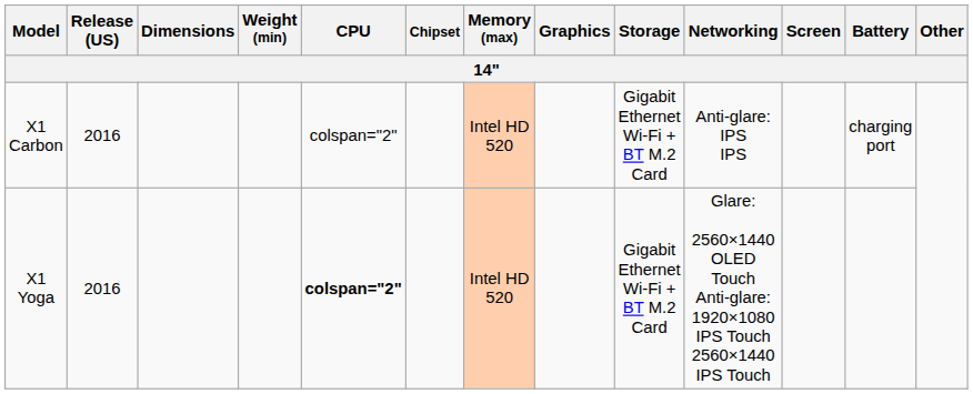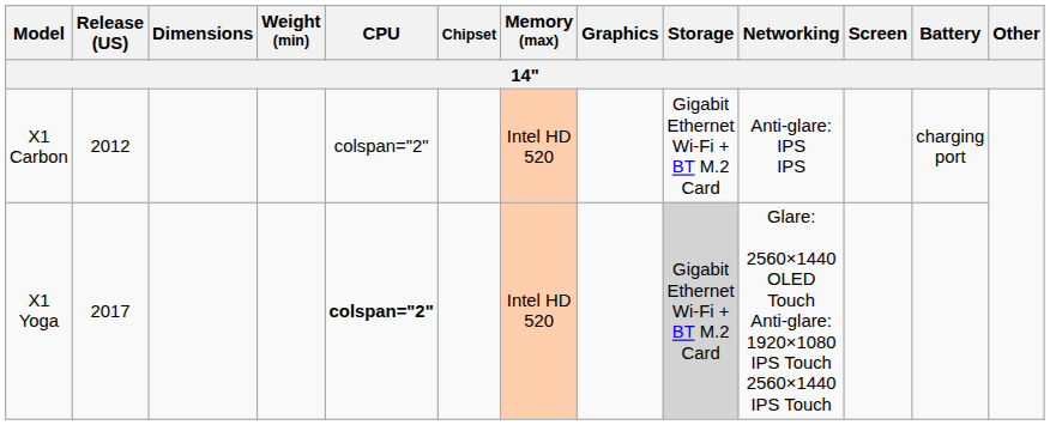X1 Carbon | Release (US): 2016 -> 2012
X1 Yoga | Release (US): 2016 -> 2017
X1 Yoga | Storage: no background -> lightgrey background
